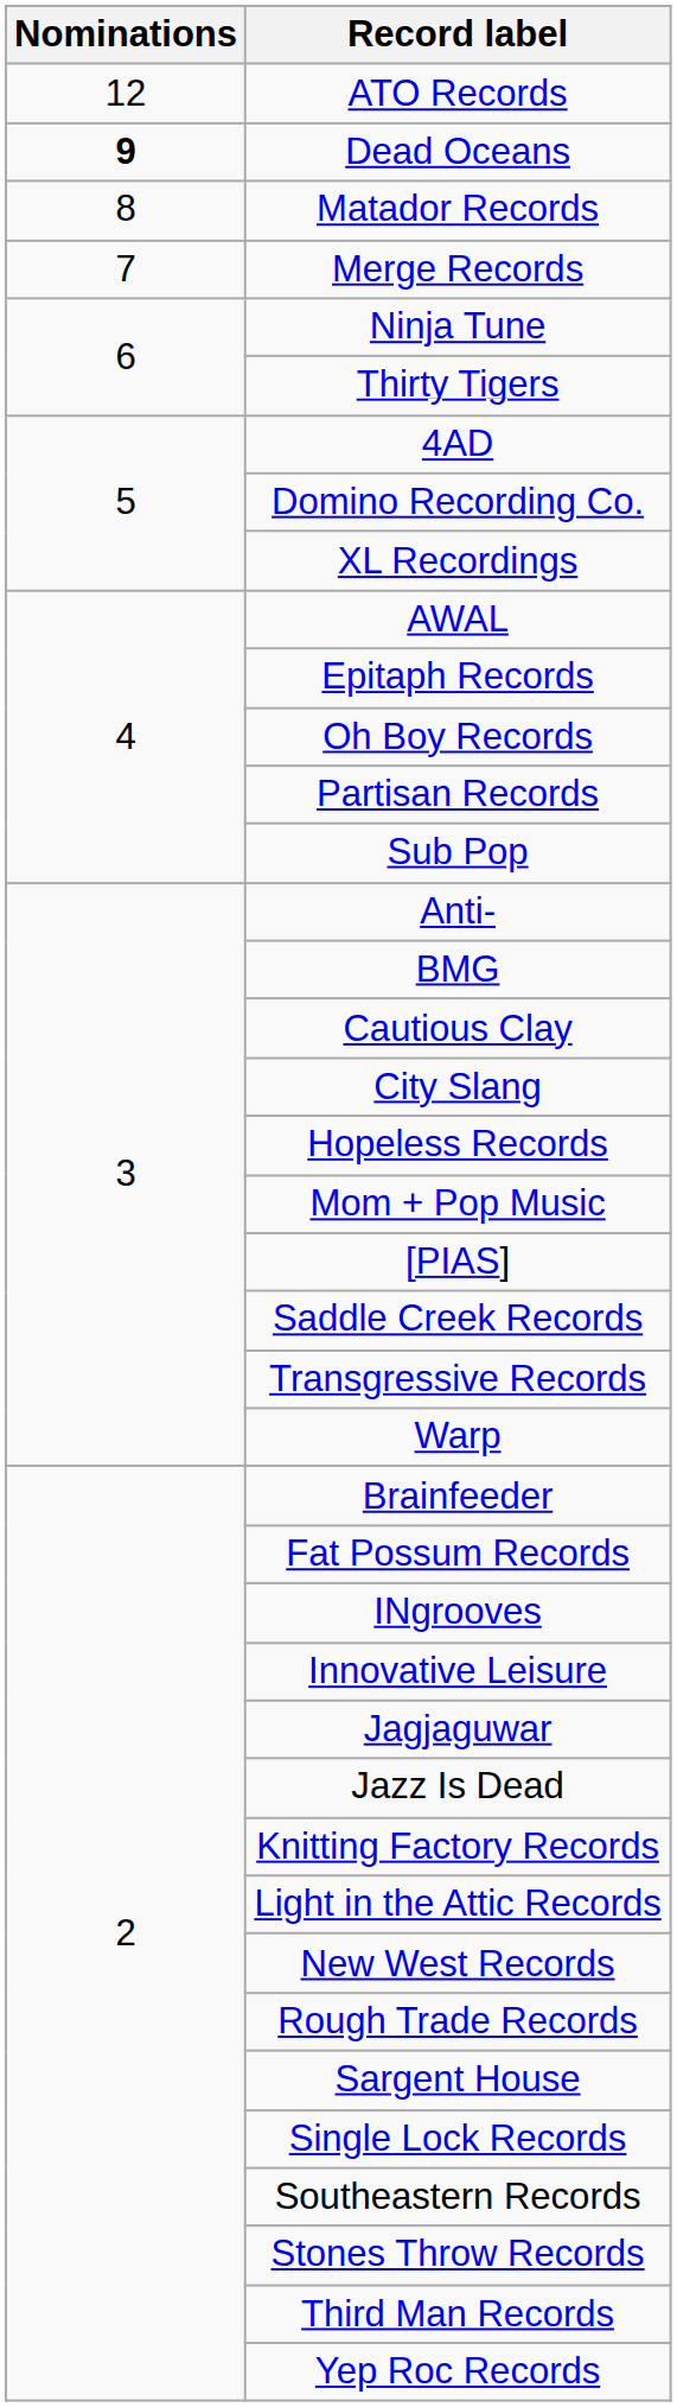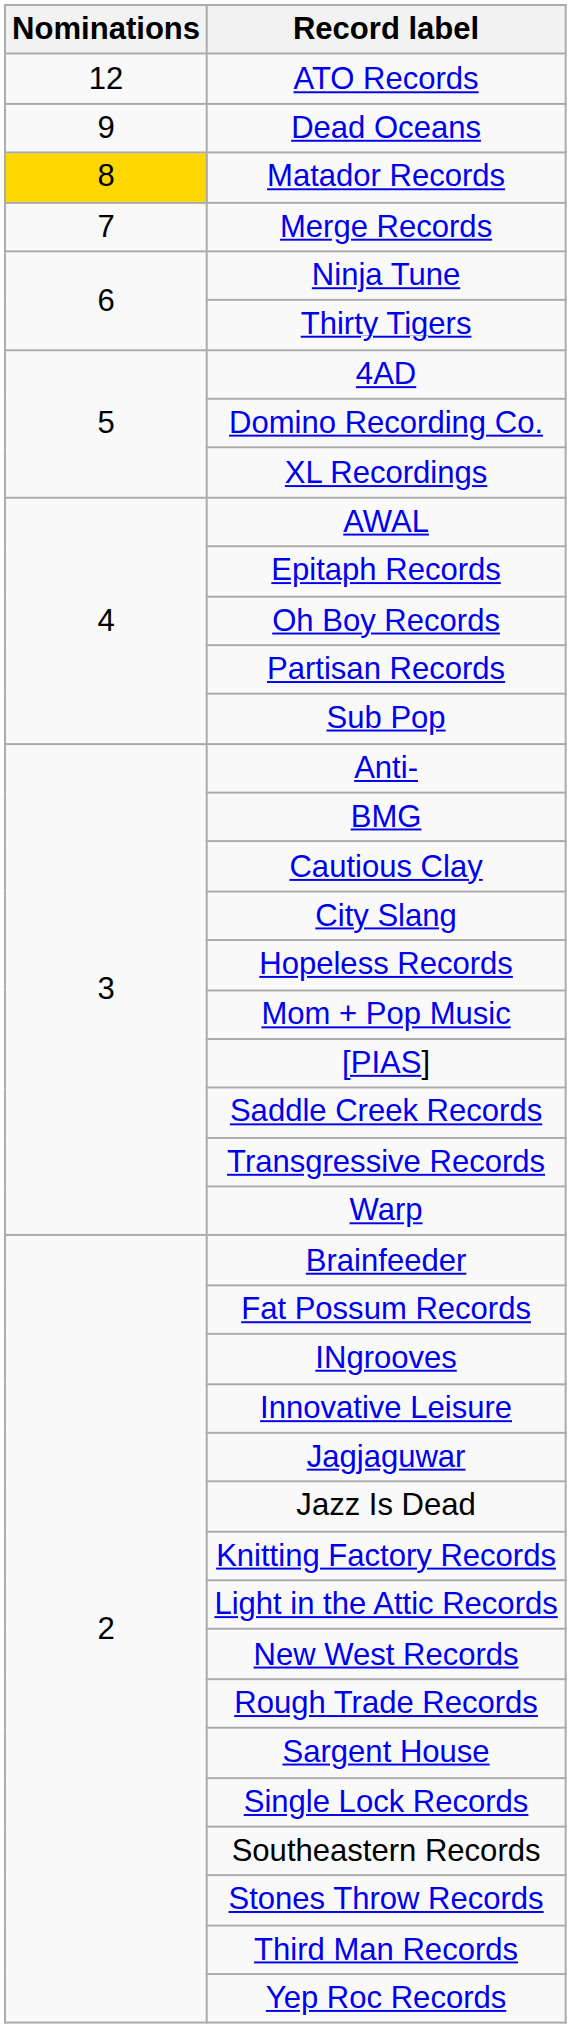Dead Oceans | Nominations: bold -> normal
Matador Records | Nominations: no background -> gold background
